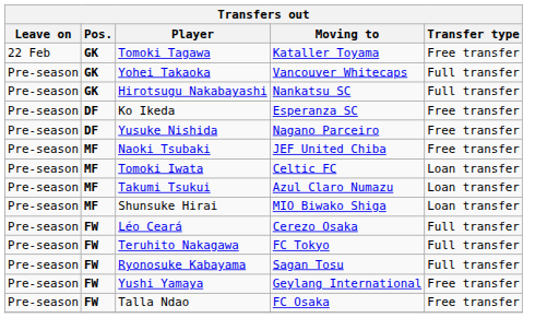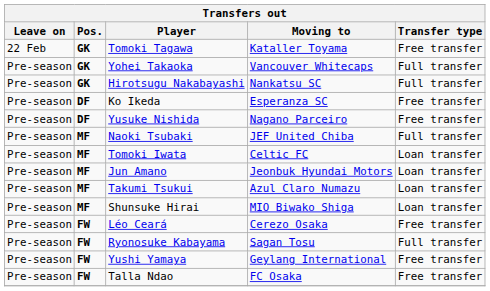Naoki Tsubaki | Transfer type: Free transfer -> Full transfer
+ row: Pre-season | MF | Jun Amano | Jeonbuk Hyundai Motors | Loan transfer
Léo Ceará | Transfer type: Full transfer -> Free transfer
- row: Pre-season | FW | Teruhito Nakagawa | FC Tokyo | Full transfer
